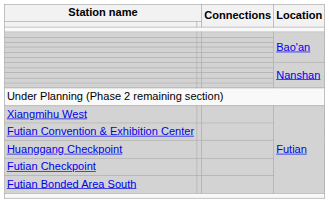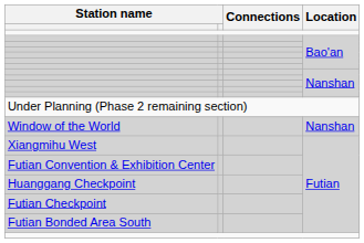+ row: Window of the World | Nanshan
